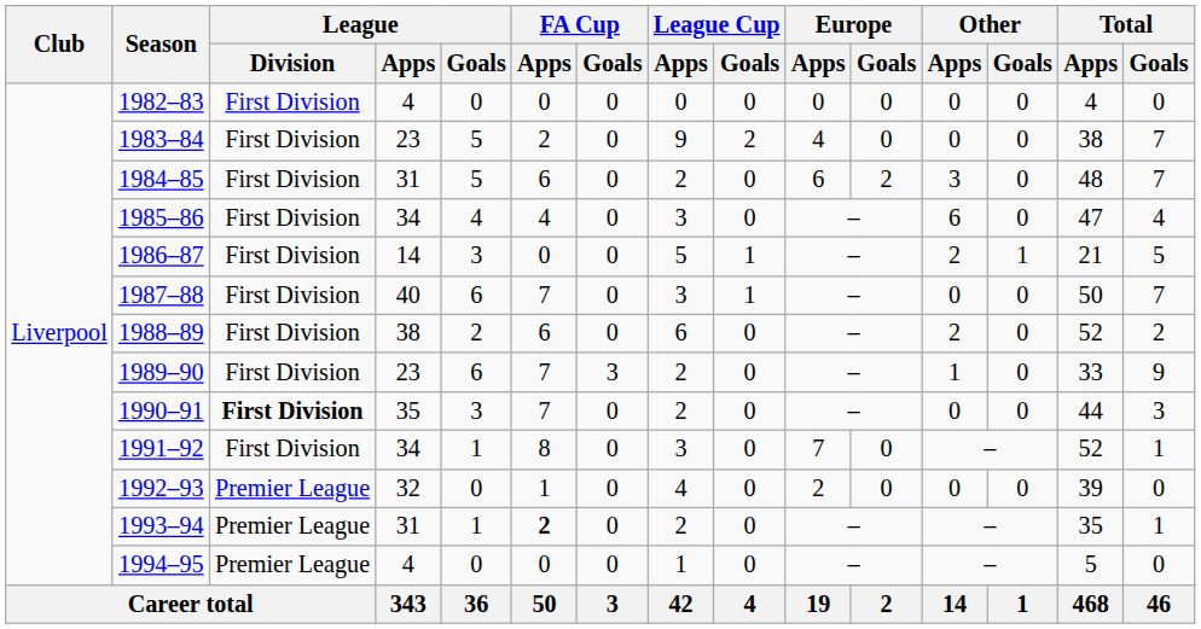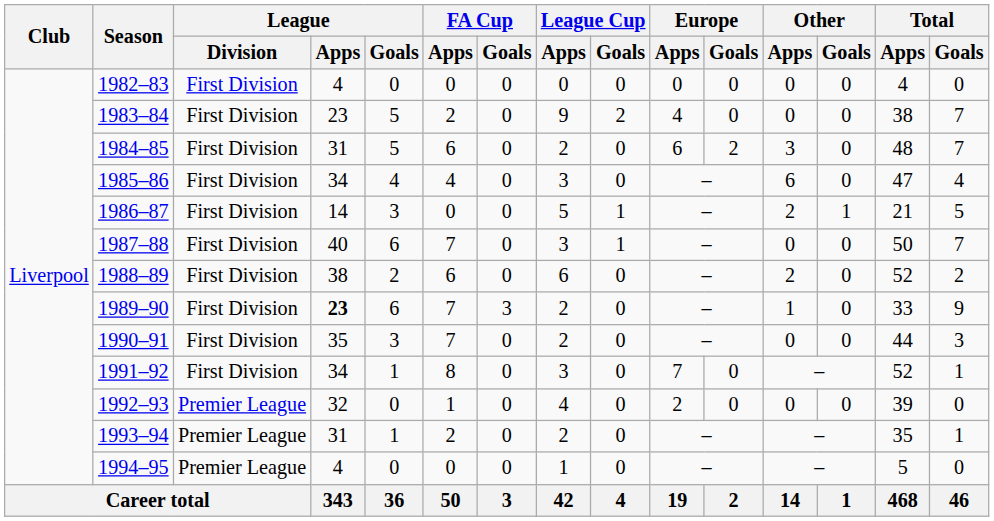1989–90 | League / Apps: normal -> bold
1990–91 | League / Division: bold -> normal
1993–94 | FA Cup / Apps: bold -> normal
